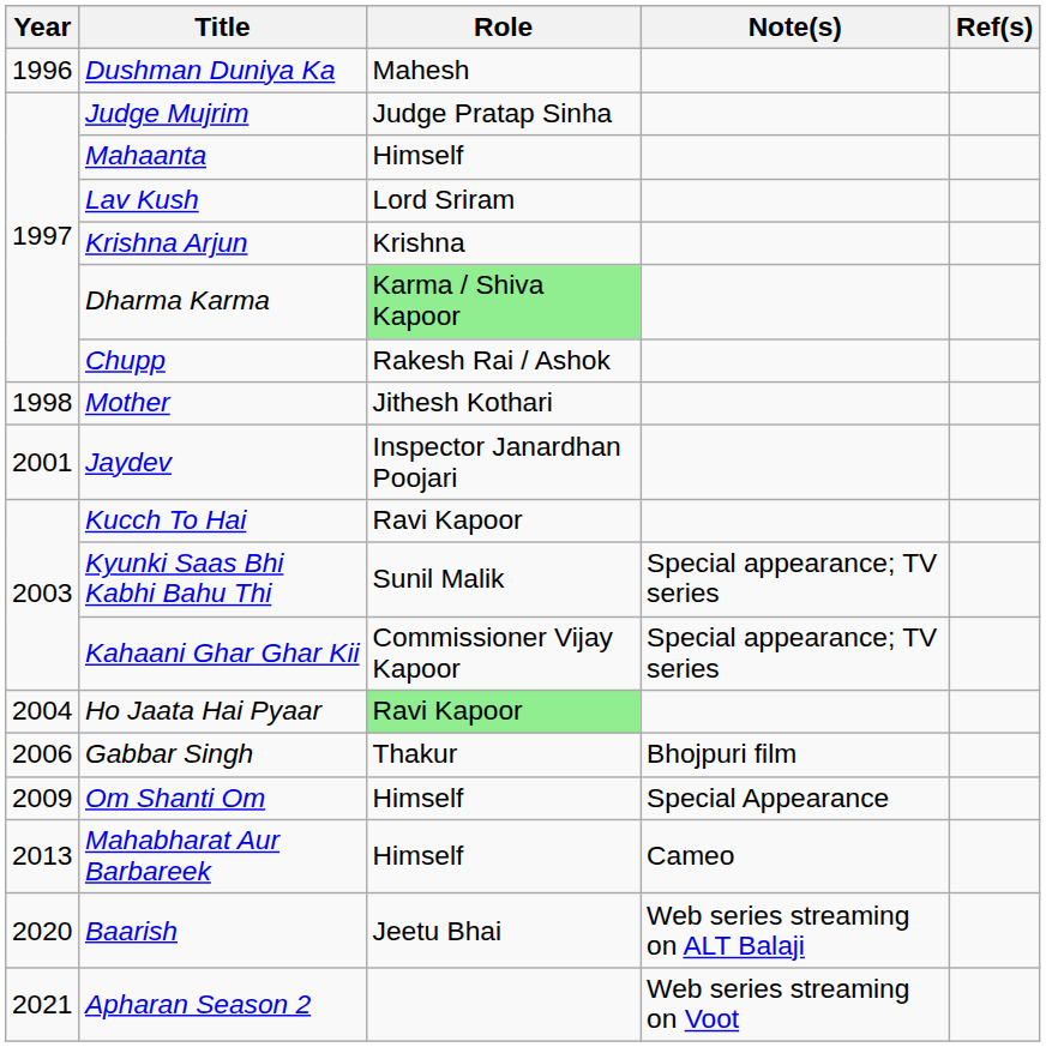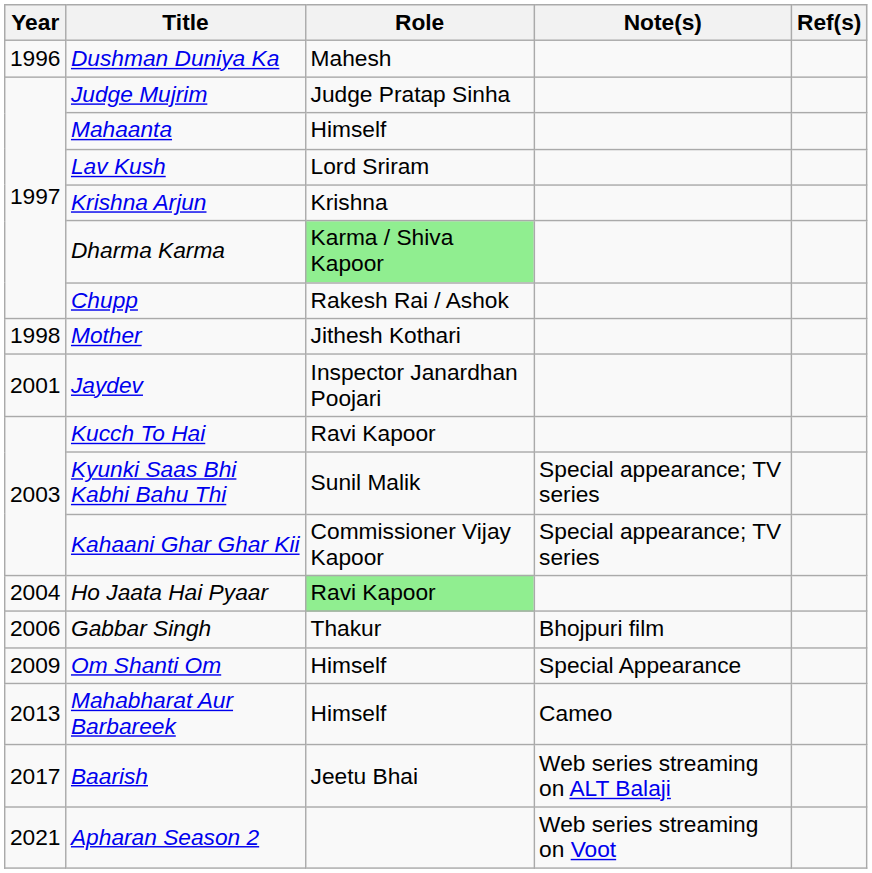Baarish | Year: 2020 -> 2017
